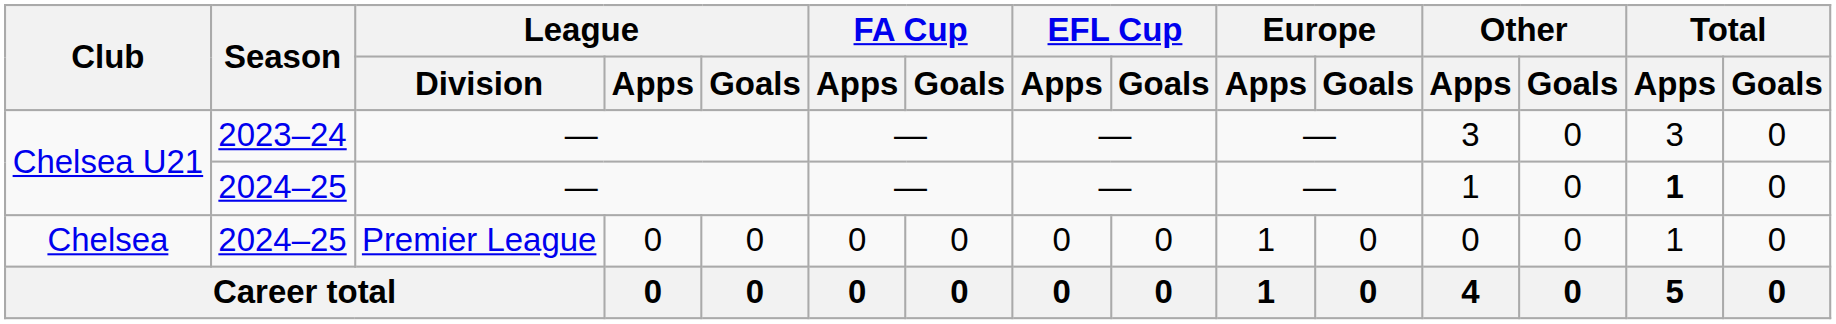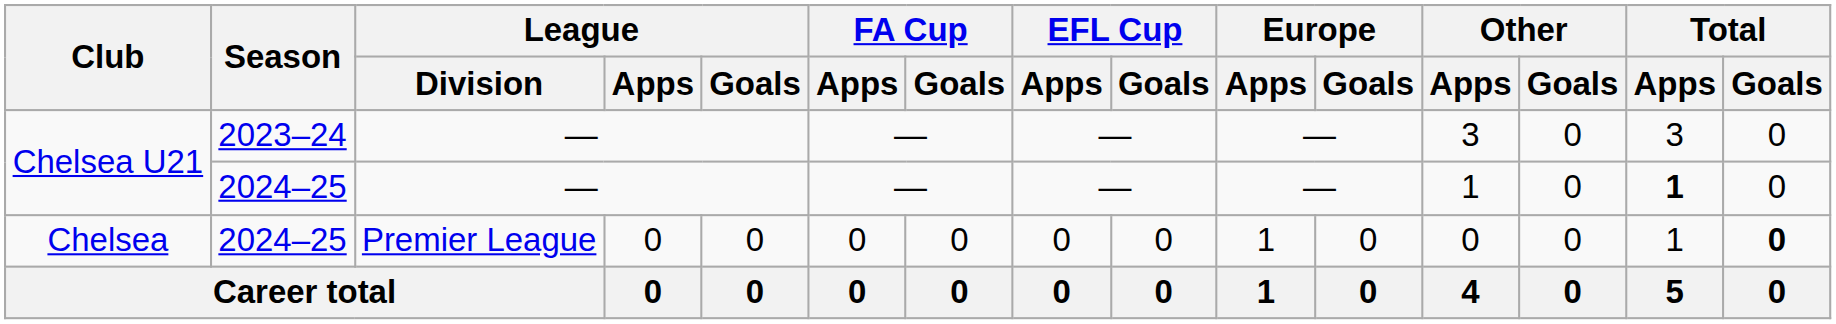Chelsea | Total / Goals: normal -> bold
